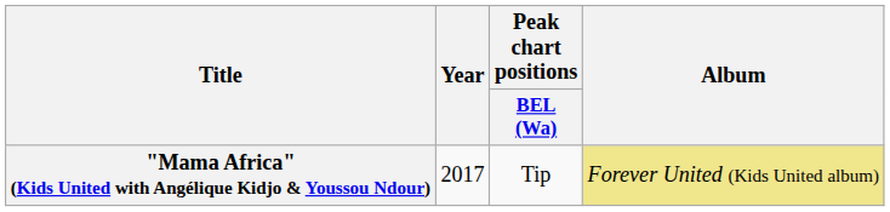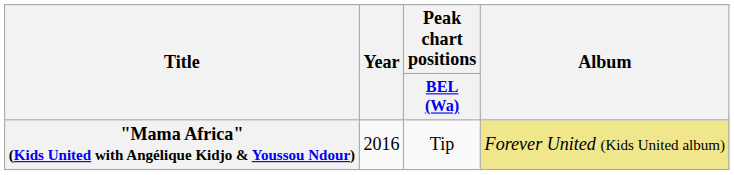row 3 | Year: 2017 -> 2016
